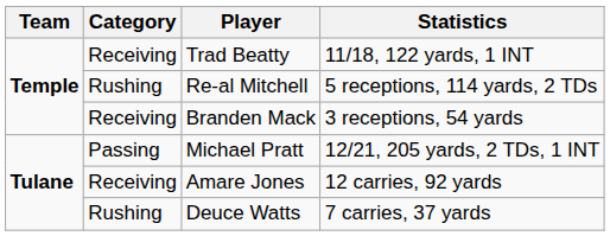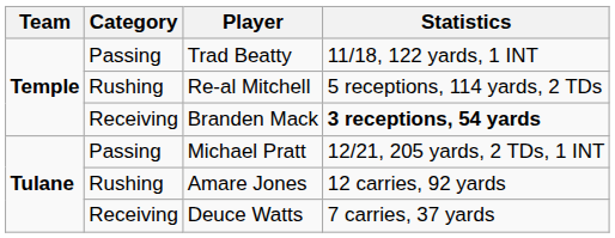Trad Beatty | Category: Receiving -> Passing
Branden Mack | Statistics: normal -> bold
Amare Jones | Category: Receiving -> Rushing
Deuce Watts | Category: Rushing -> Receiving
